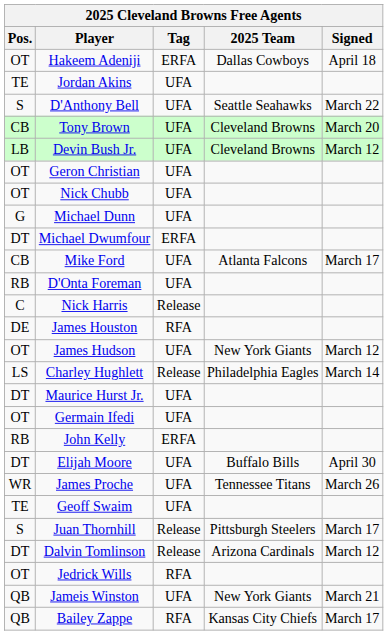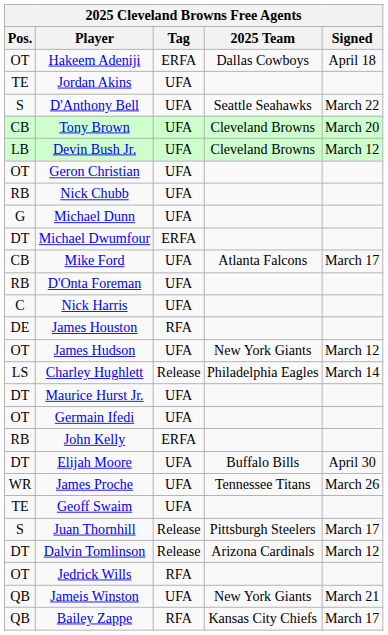Nick Chubb | Pos.: OT -> RB
Nick Harris | Tag: Release -> UFA
